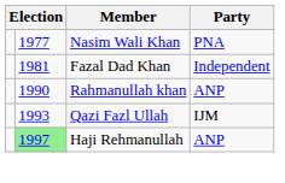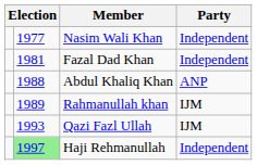Nasim Wali Khan | Party: PNA -> Independent
+ row: 1988 | Abdul Khaliq Khan | ANP
Rahmanullah khan | column 2: 1990 -> 1989
Rahmanullah khan | Party: ANP -> IJM
Haji Rehmanullah | Party: ANP -> Independent
